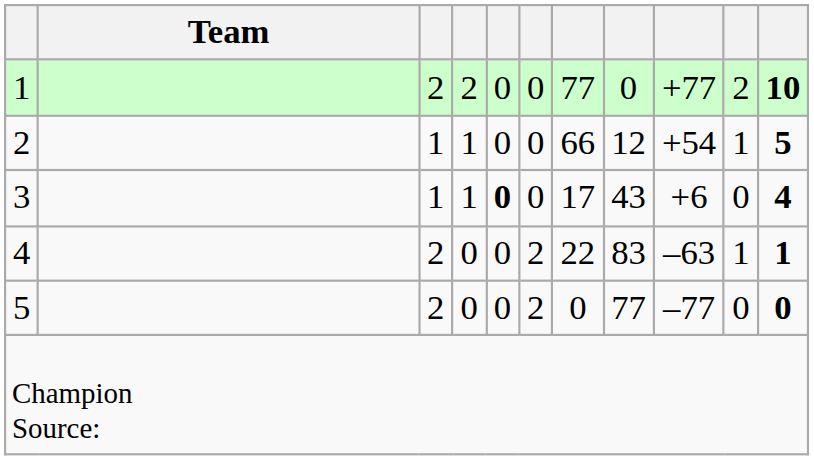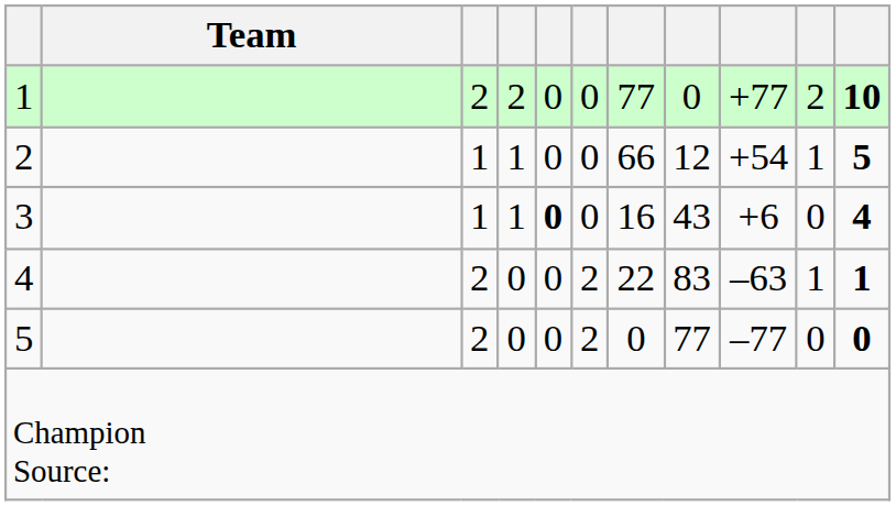3 | column 7: 17 -> 16
